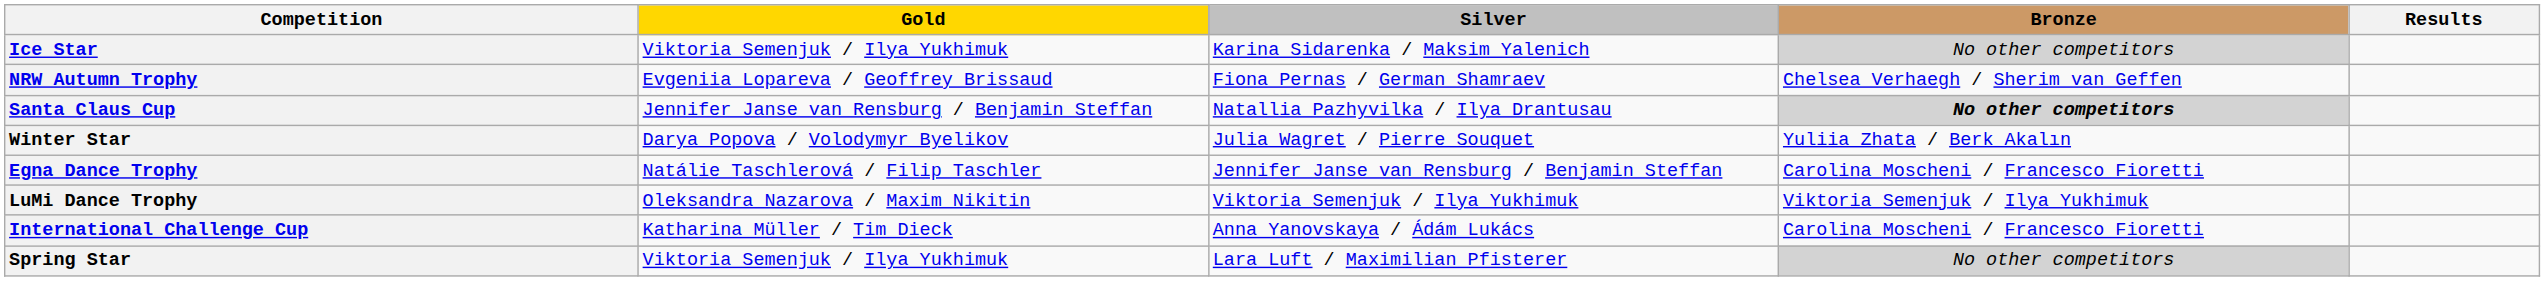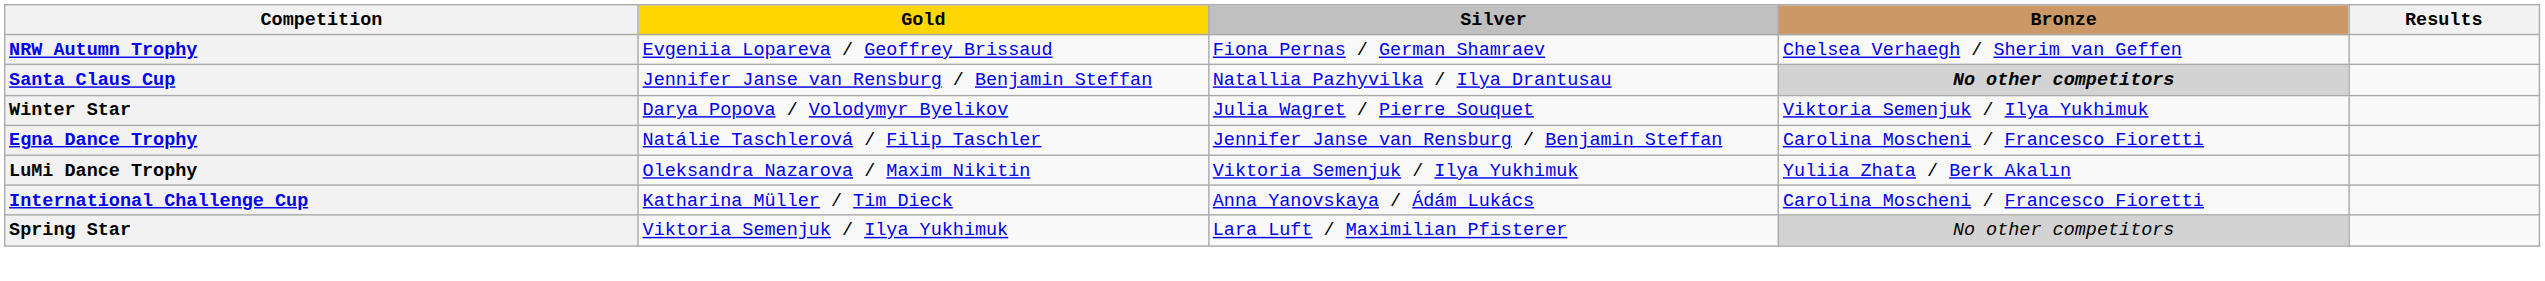- row: Ice Star | Viktoria Semenjuk / Ilya Yukhimuk | Karina Sidarenka / Maksim Yalenich | No other competitors
Winter Star | Bronze: Yuliia Zhata / Berk Akalın -> Viktoria Semenjuk / Ilya Yukhimuk
LuMi Dance Trophy | Bronze: Viktoria Semenjuk / Ilya Yukhimuk -> Yuliia Zhata / Berk Akalın
